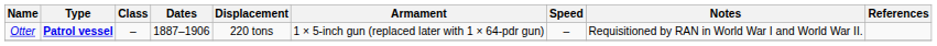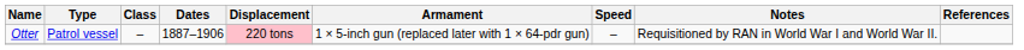Otter | Type: bold -> normal
Otter | Displacement: no background -> pink background
